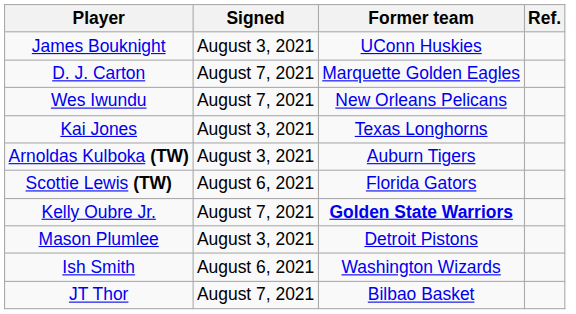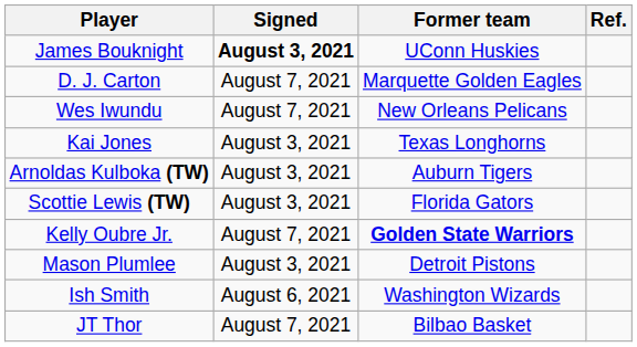James Bouknight | Signed: normal -> bold
Scottie Lewis (TW) | Signed: August 6, 2021 -> August 3, 2021
